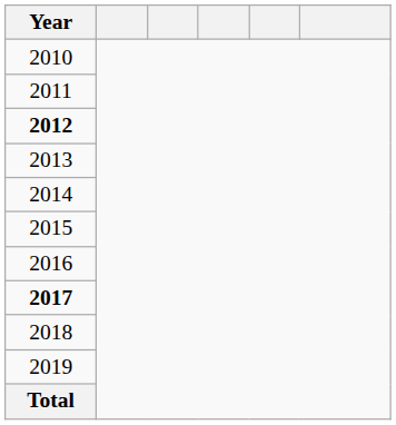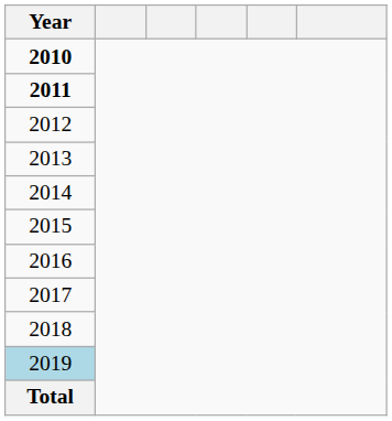2010 | Year: normal -> bold
2011 | Year: normal -> bold
2012 | Year: bold -> normal
2017 | Year: bold -> normal
2019 | Year: no background -> lightblue background
